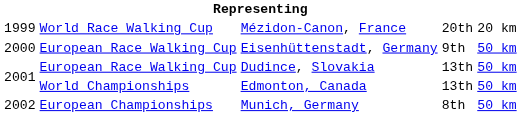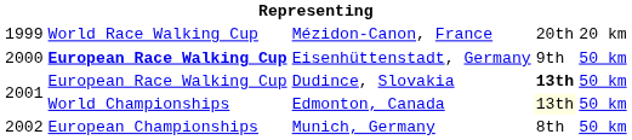Eisenhüttenstadt, Germany | column 2: normal -> bold
Dudince, Slovakia | column 4: normal -> bold
Edmonton, Canada | column 4: no background -> lightyellow background
